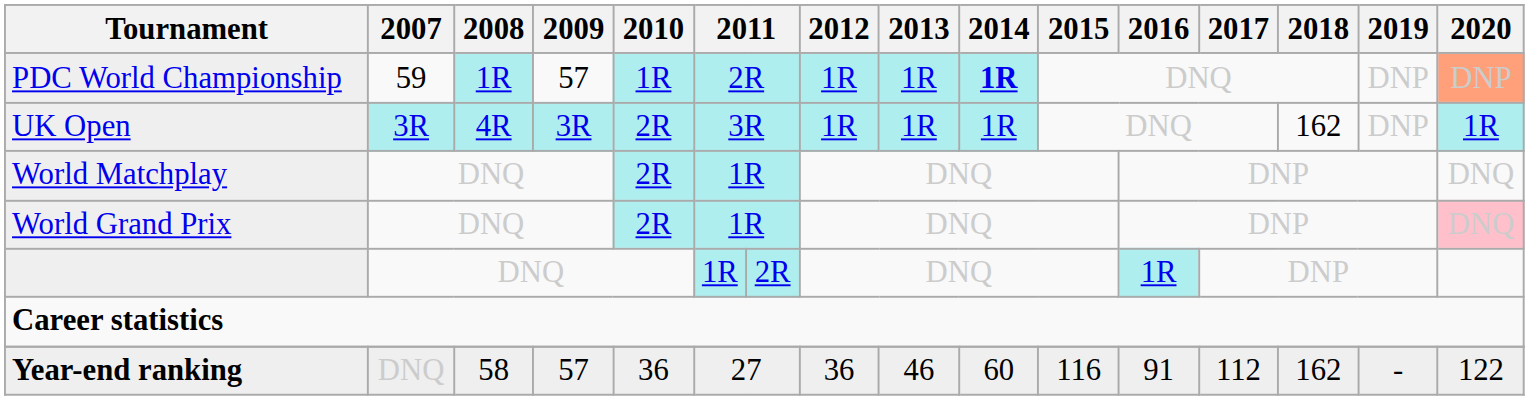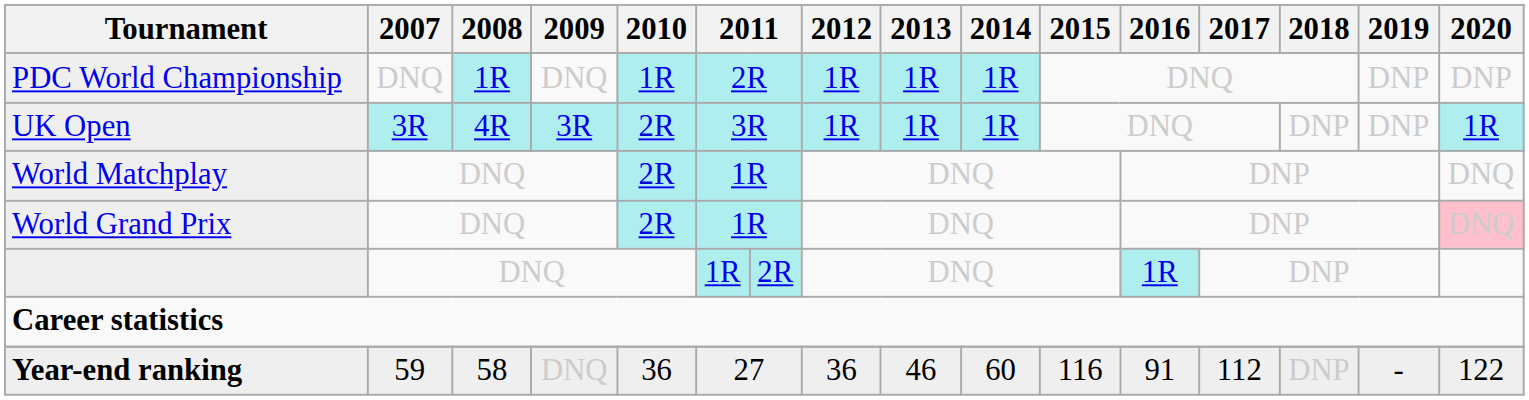PDC World Championship | 2007: 59 -> DNQ
PDC World Championship | 2009: 57 -> DNQ
PDC World Championship | 2014: bold -> normal
PDC World Championship | 2020: lightsalmon background -> no background
UK Open | 2018: 162 -> DNP
Year-end ranking | 2007: DNQ -> 59
Year-end ranking | 2009: 57 -> DNQ
Year-end ranking | 2018: 162 -> DNP
